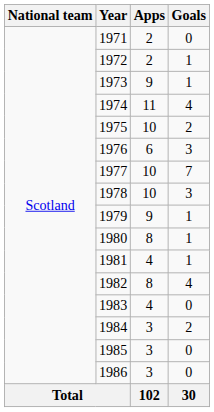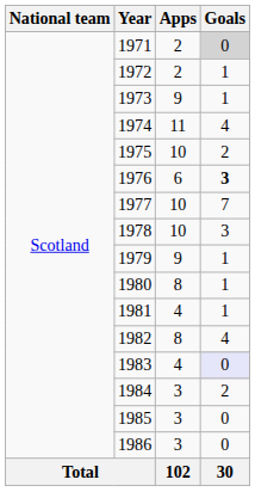1971 | Goals: no background -> lightgrey background
1976 | Goals: normal -> bold
1983 | Goals: no background -> lavender background
